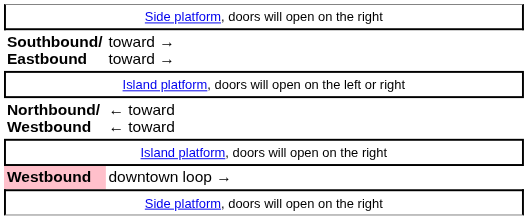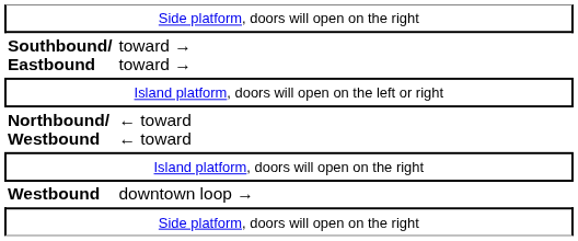row 6 | column 1: pink background -> no background
